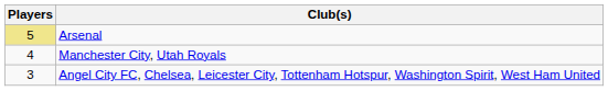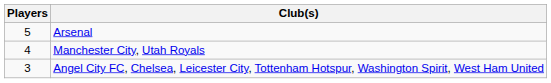Arsenal | Players: khaki background -> no background
